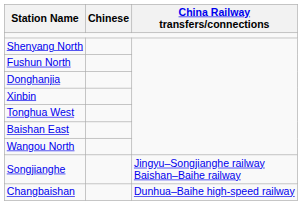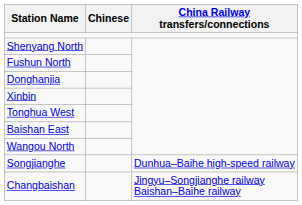Songjianghe | China Railway transfers/connections: Jingyu–Songjianghe railway Baishan–Baihe railway -> Dunhua–Baihe high-speed railway
Changbaishan | China Railway transfers/connections: Dunhua–Baihe high-speed railway -> Jingyu–Songjianghe railway Baishan–Baihe railway
